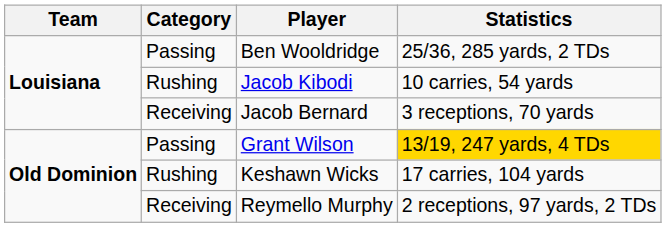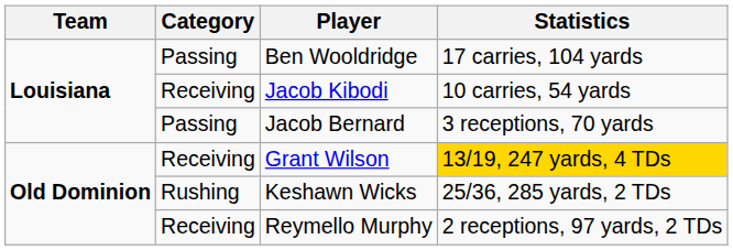Ben Wooldridge | Statistics: 25/36, 285 yards, 2 TDs -> 17 carries, 104 yards
Jacob Kibodi | Category: Rushing -> Receiving
Jacob Bernard | Category: Receiving -> Passing
Grant Wilson | Category: Passing -> Receiving
Keshawn Wicks | Statistics: 17 carries, 104 yards -> 25/36, 285 yards, 2 TDs
